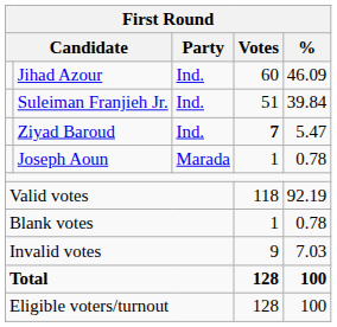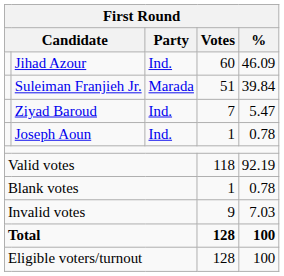Suleiman Franjieh Jr. | First Round / Party: Ind. -> Marada
Ziyad Baroud | First Round / Votes: bold -> normal
Joseph Aoun | First Round / Party: Marada -> Ind.
